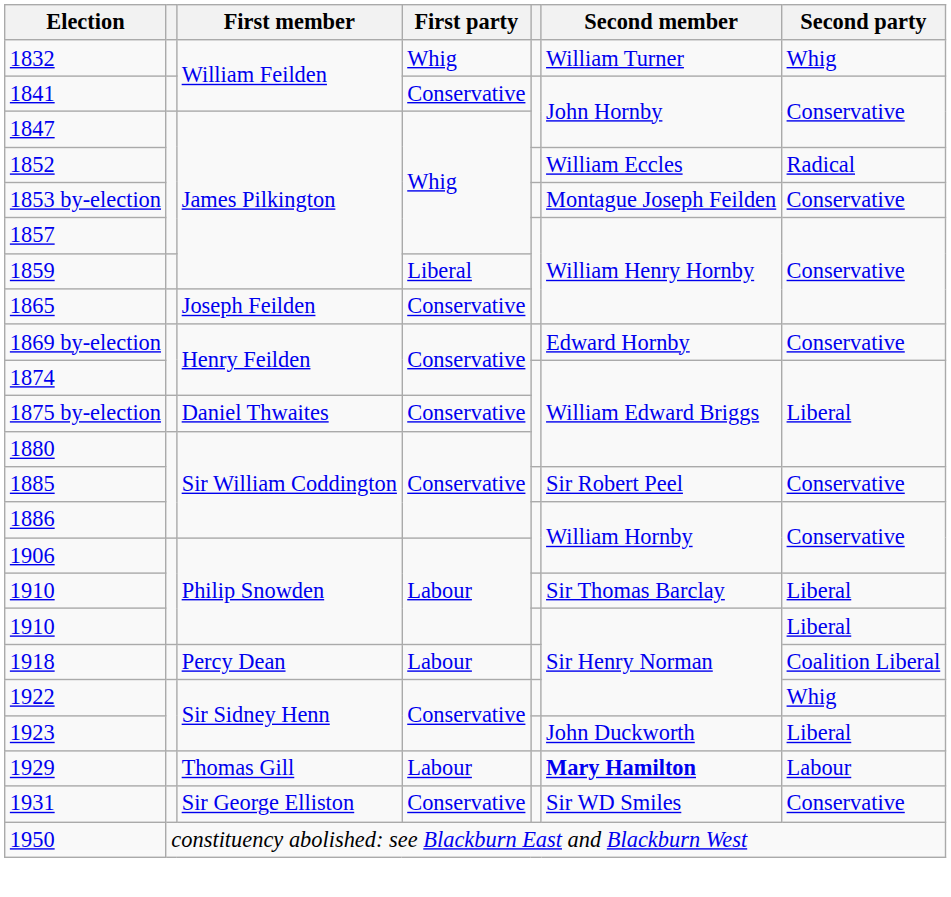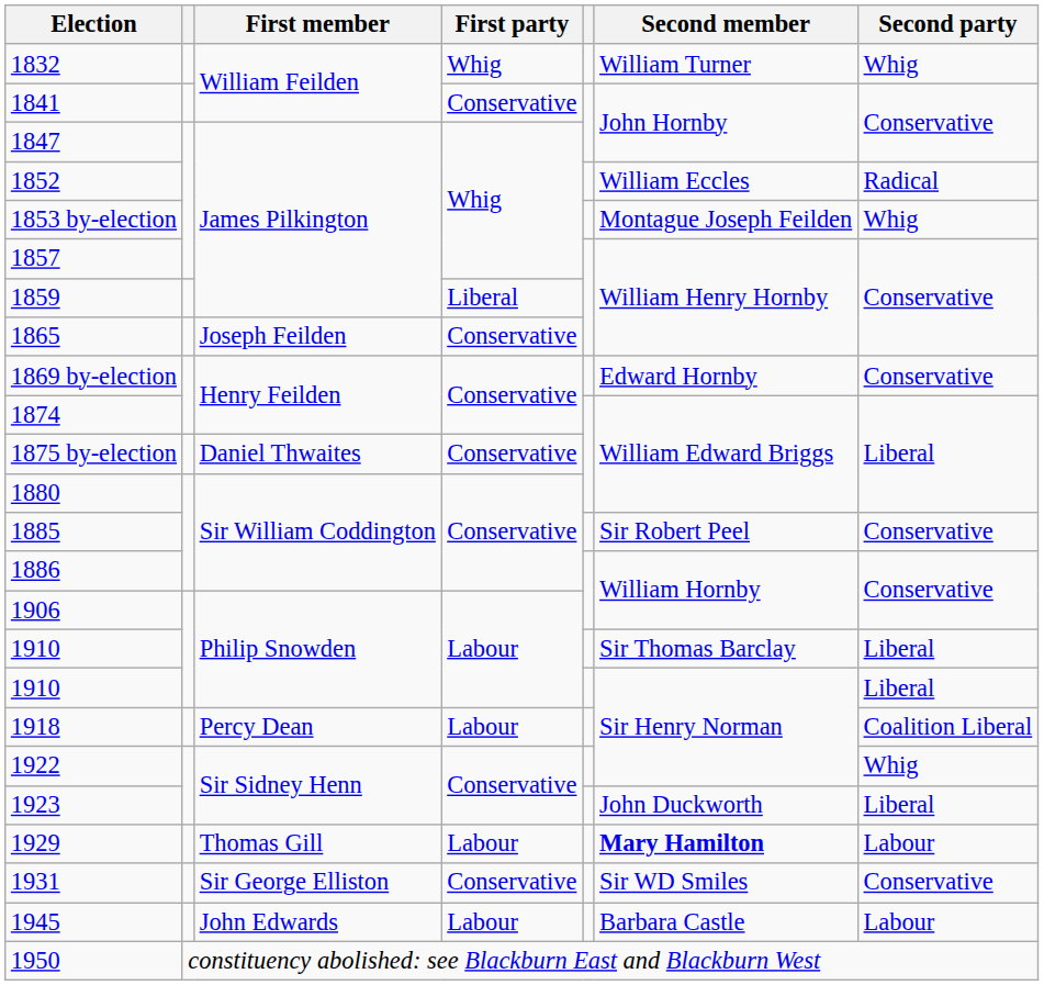1853 by-election | Second party: Conservative -> Whig
+ row: 1945 | John Edwards | Labour | Barbara Castle | Labour
